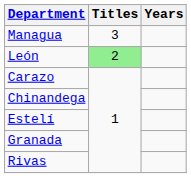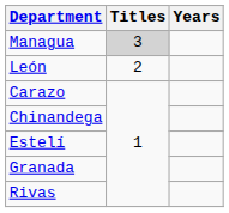Managua | Titles: no background -> lightgrey background
León | Titles: lightgreen background -> no background
